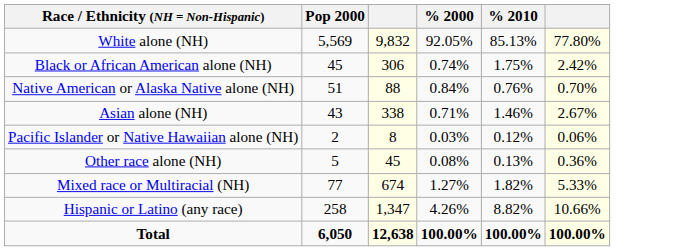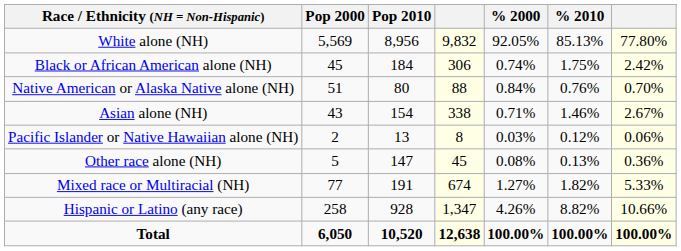+ column: Pop 2010 | 8,956 | 184 | 80 | 154 | 13 | 147 | 191 | 928 | 10,520
